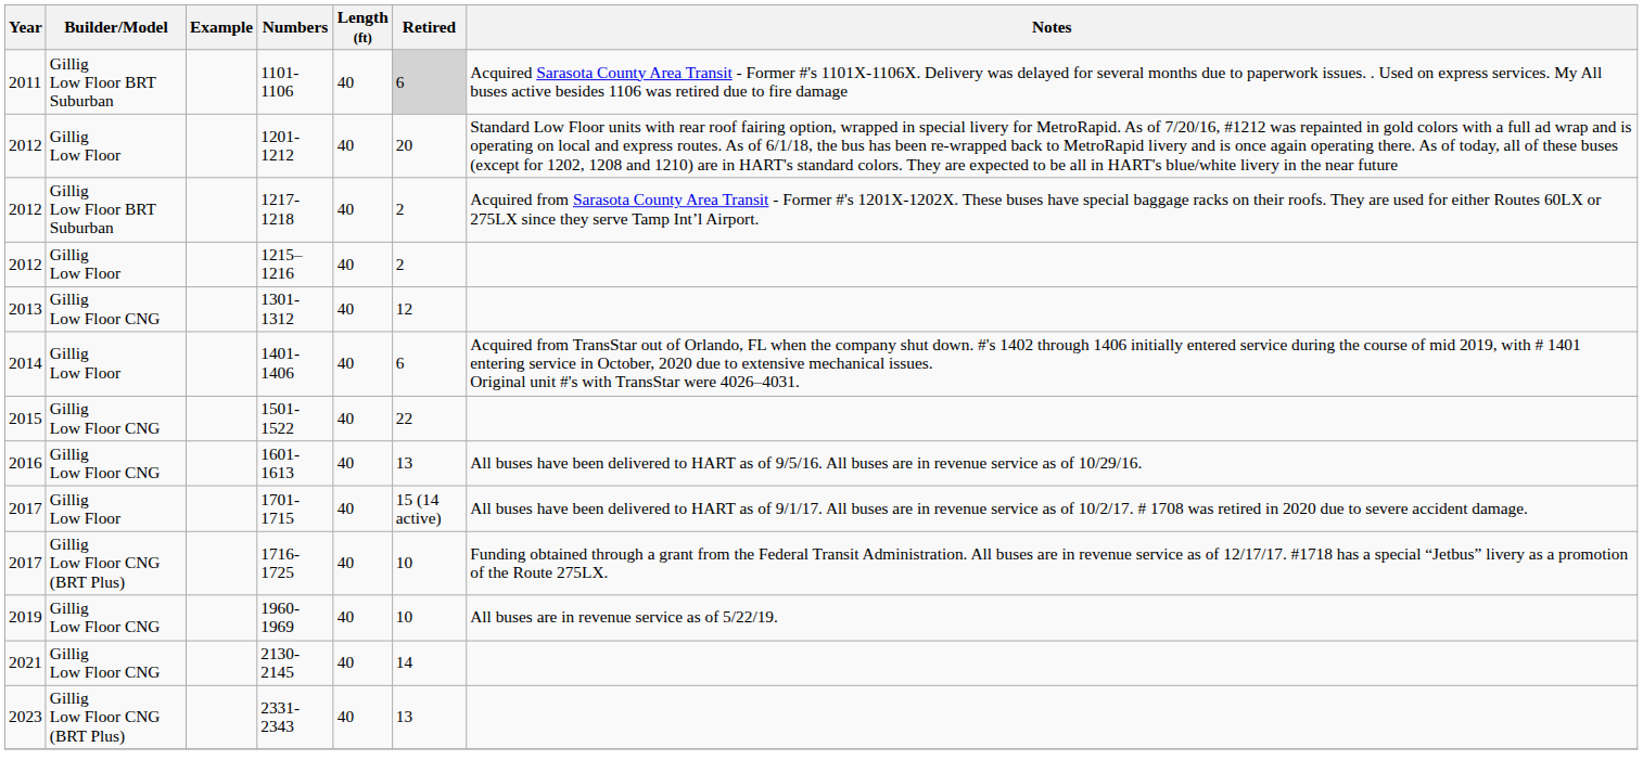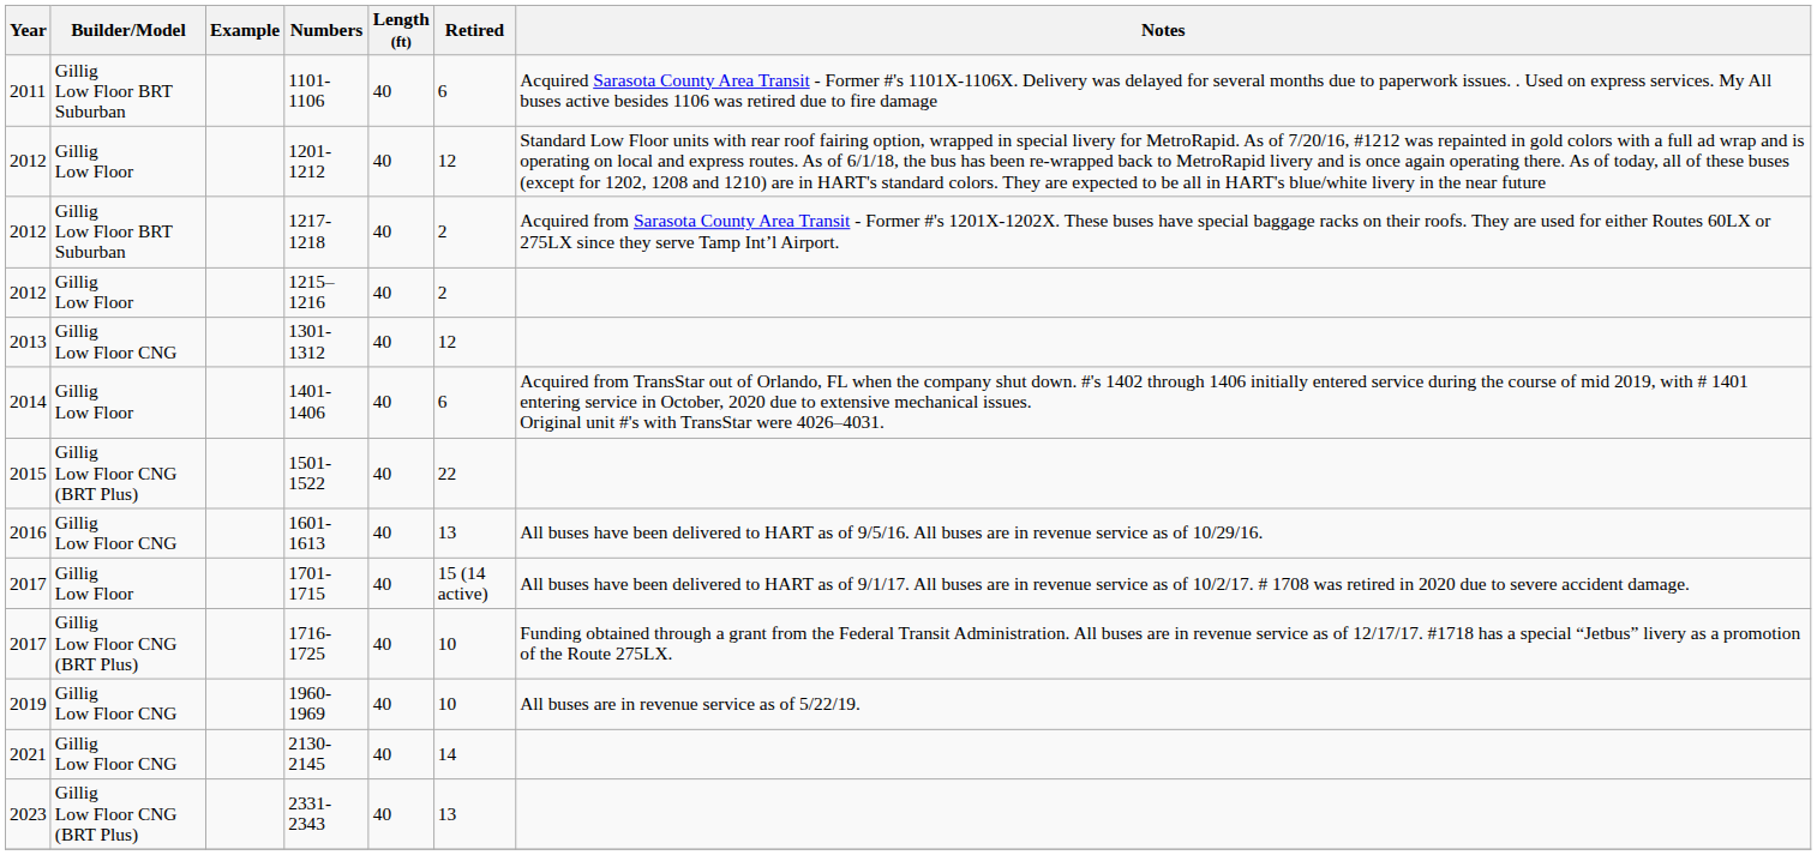1101-1106 | Retired: lightgrey background -> no background
1201-1212 | Retired: 20 -> 12
1501-1522 | Builder/Model: Gillig Low Floor CNG -> Gillig Low Floor CNG (BRT Plus)
